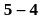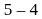row 1 | column 1: bold -> normal
